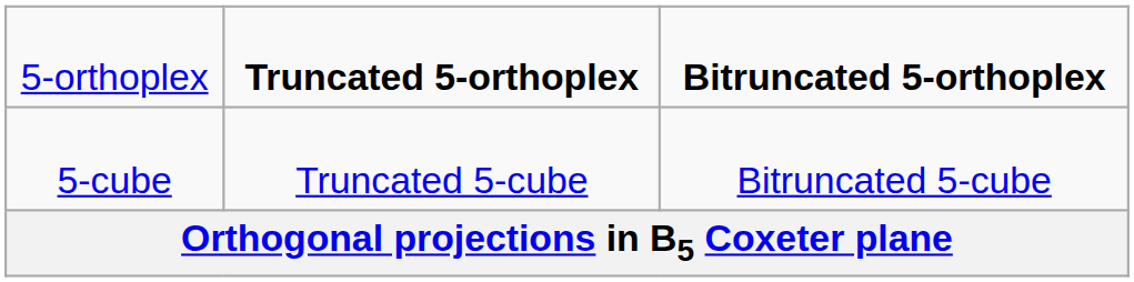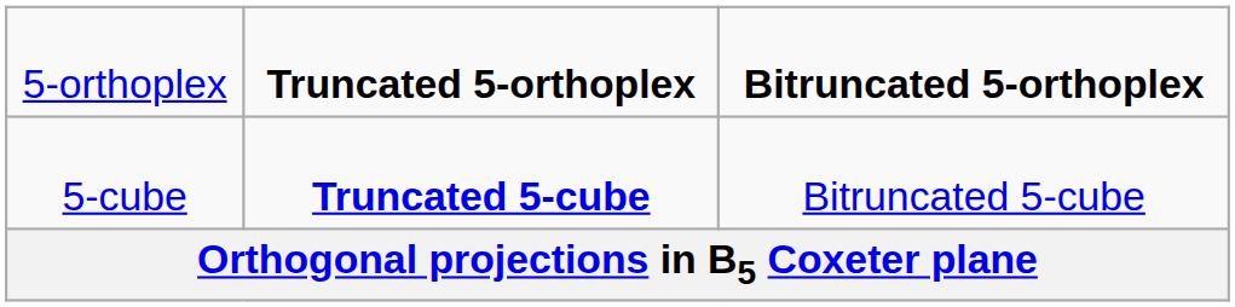5-cube | column 2: normal -> bold
